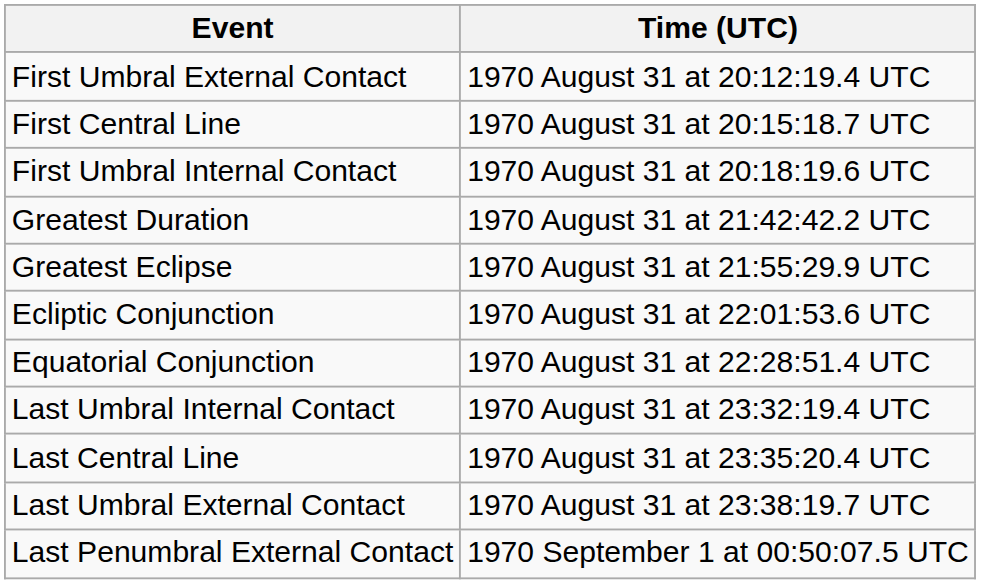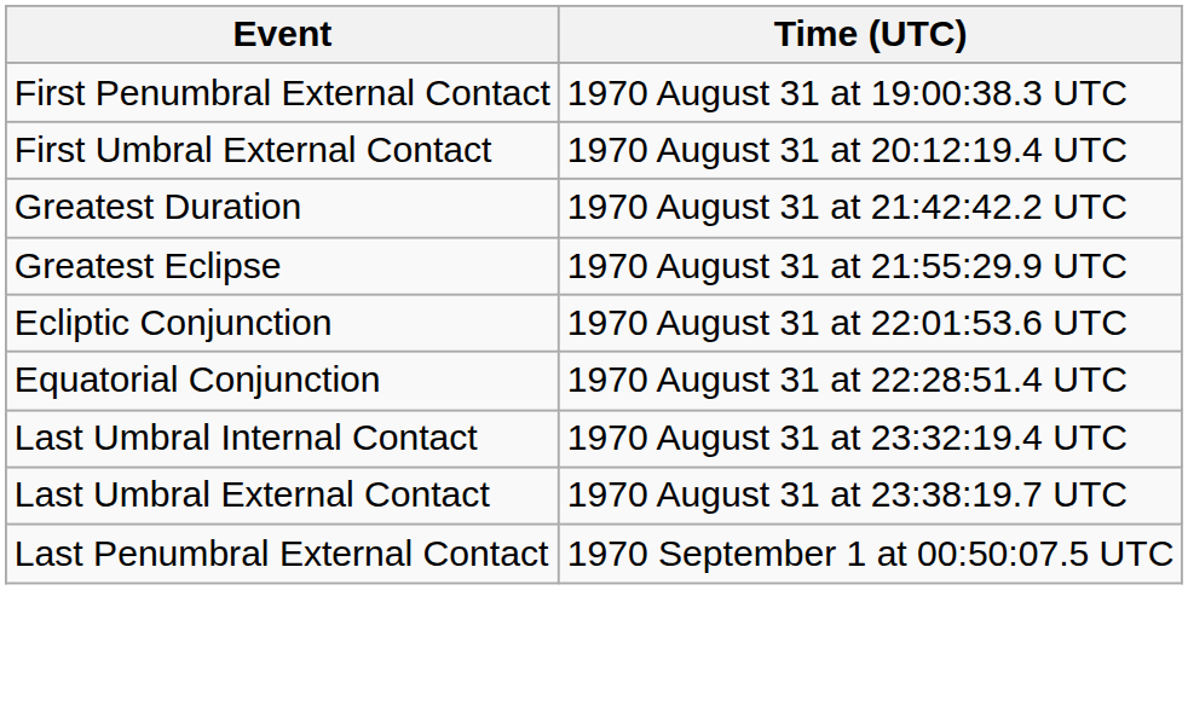+ row: First Penumbral External Contact | 1970 August 31 at 19:00:38.3 UTC
- row: First Central Line | 1970 August 31 at 20:15:18.7 UTC
- row: First Umbral Internal Contact | 1970 August 31 at 20:18:19.6 UTC
- row: Last Central Line | 1970 August 31 at 23:35:20.4 UTC
